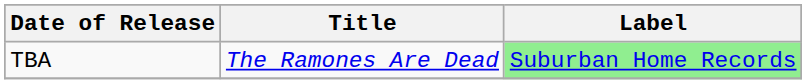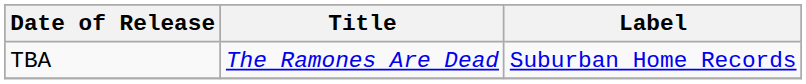TBA | Label: lightgreen background -> no background
